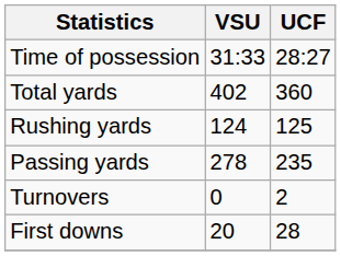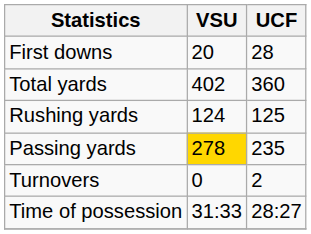rows swapped: First downs <-> Time of possession
Passing yards | VSU: no background -> gold background
